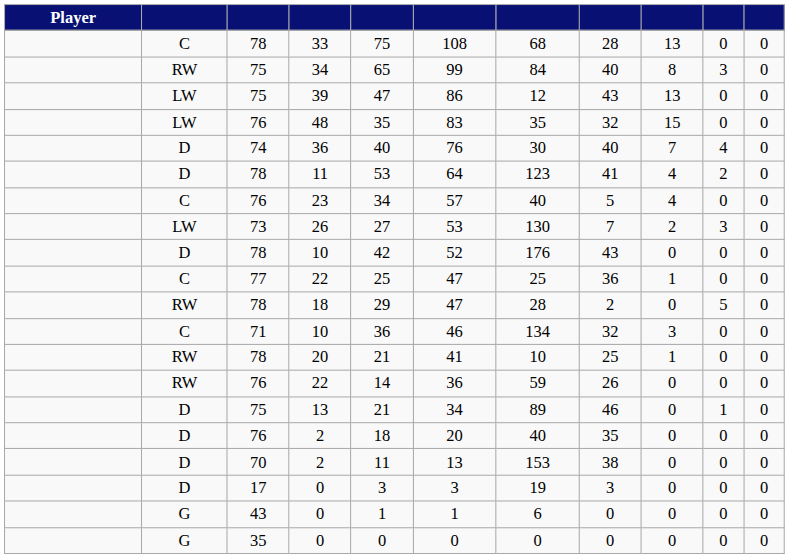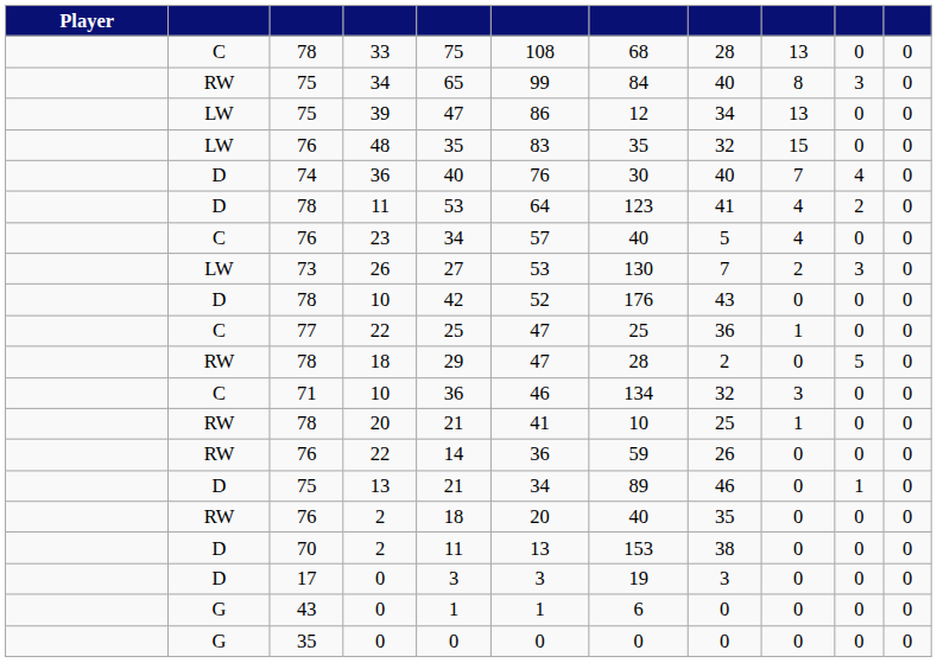39 | column 8: 43 -> 34
76 / 2 | column 2: D -> RW
